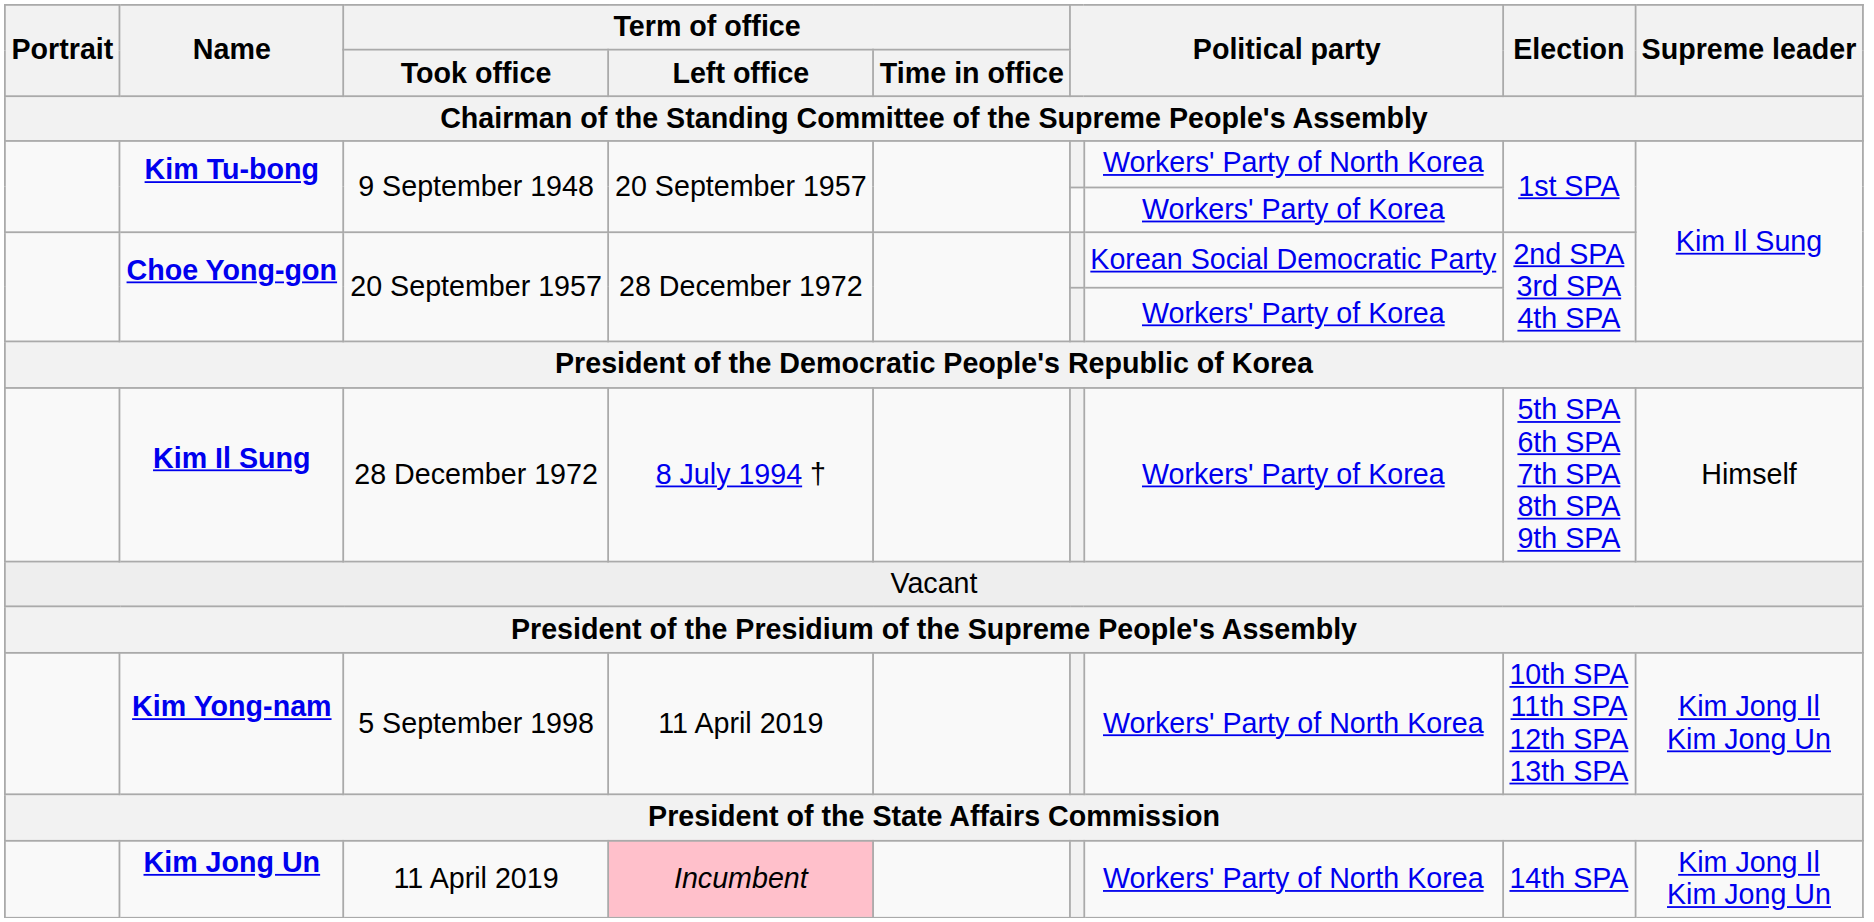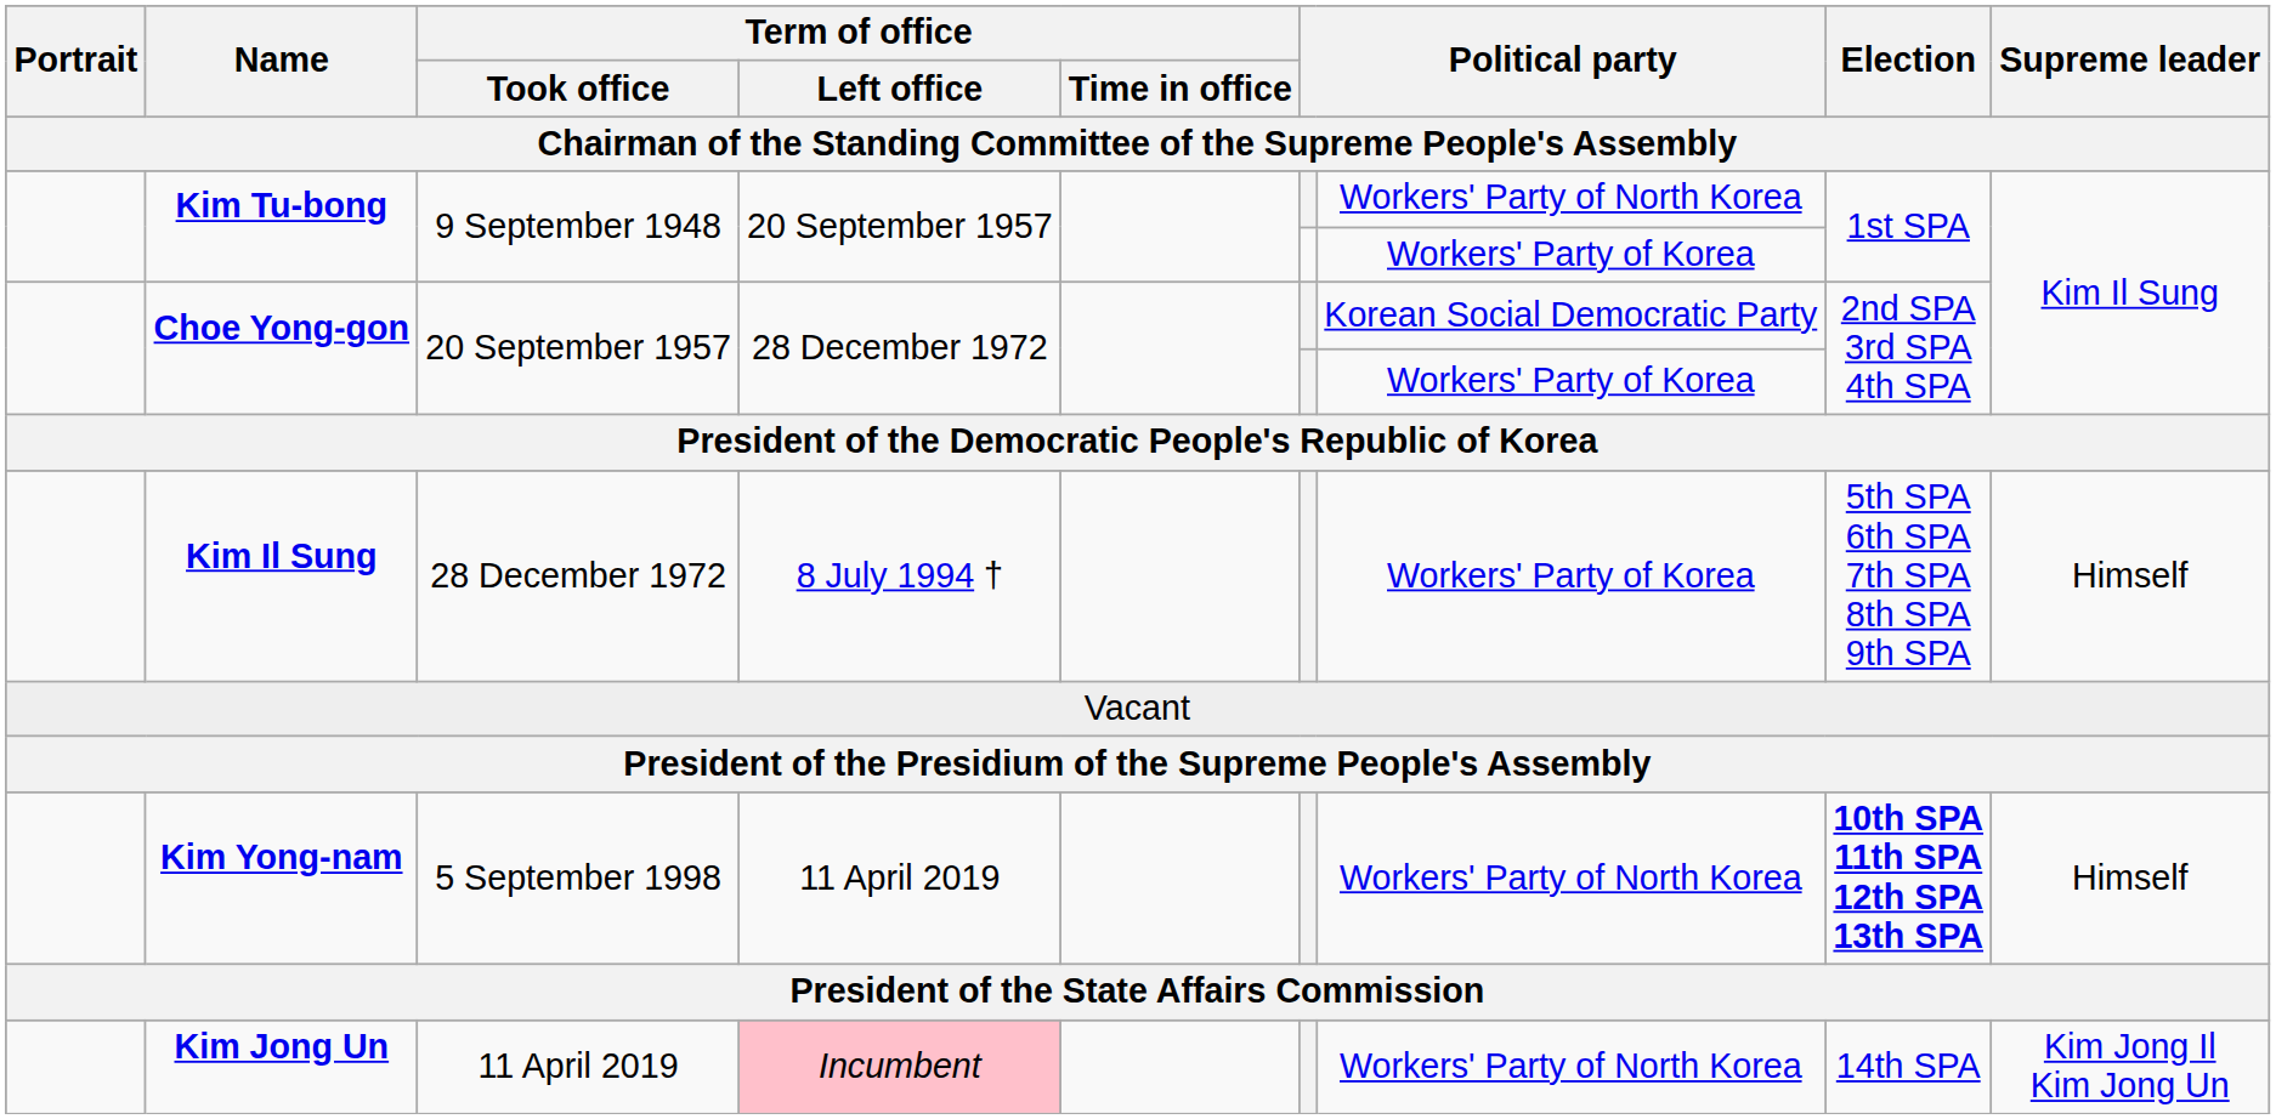Kim Yong-nam | Election: normal -> bold
Kim Yong-nam | Supreme leader: Kim Jong Il Kim Jong Un -> Himself
